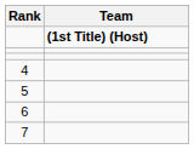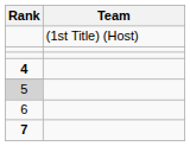row 2 | Team: bold -> normal
row 5 | Rank: normal -> bold
row 6 | Rank: no background -> lightgrey background
row 8 | Rank: normal -> bold
